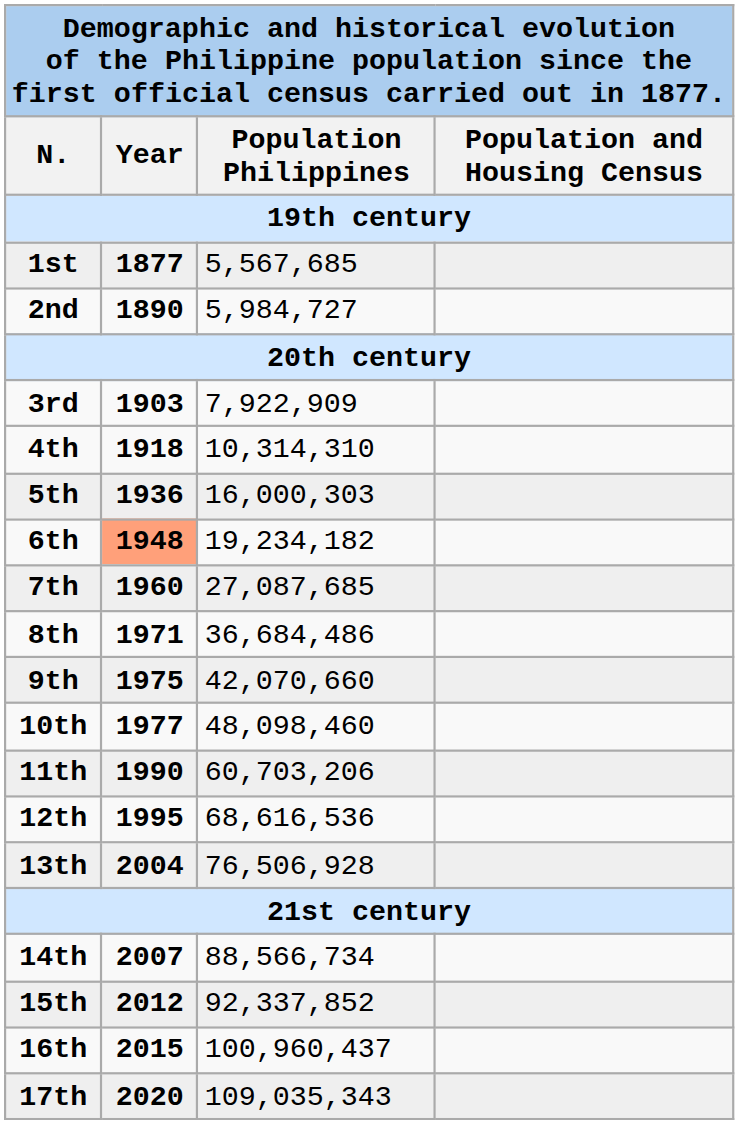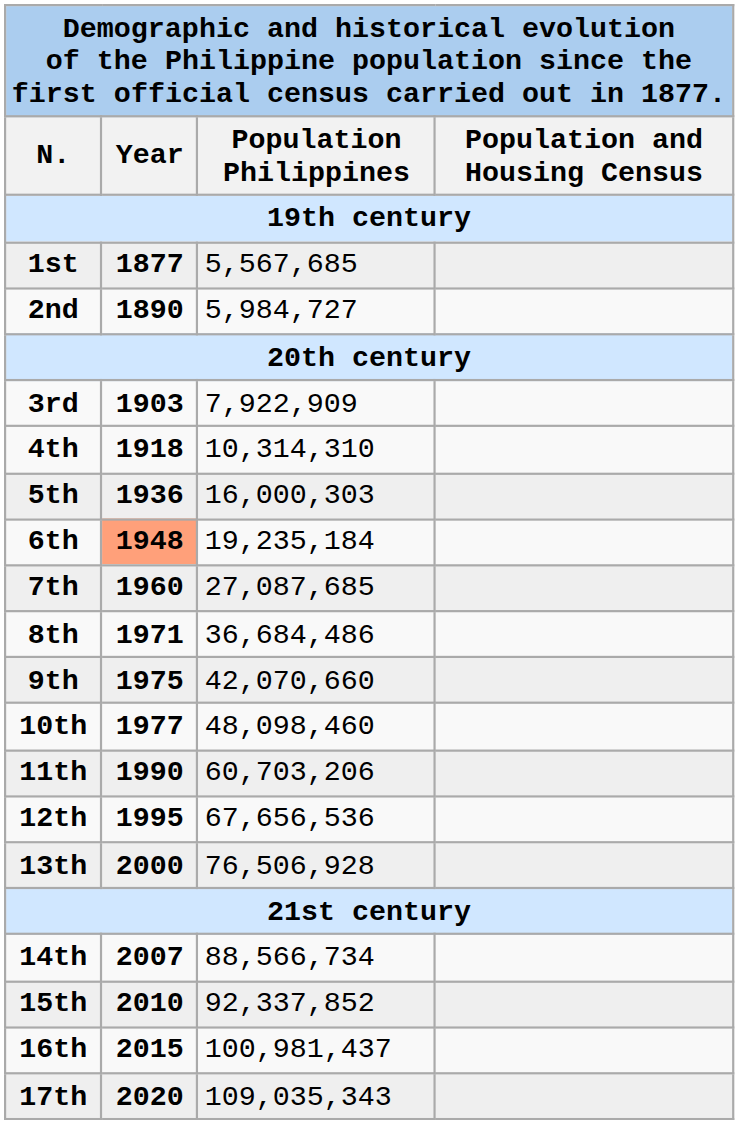6th | Population Philippines: 19,234,182 -> 19,235,184
12th | Population Philippines: 68,616,536 -> 67,656,536
13th | Year: 2004 -> 2000
15th | Year: 2012 -> 2010
16th | Population Philippines: 100,960,437 -> 100,981,437
